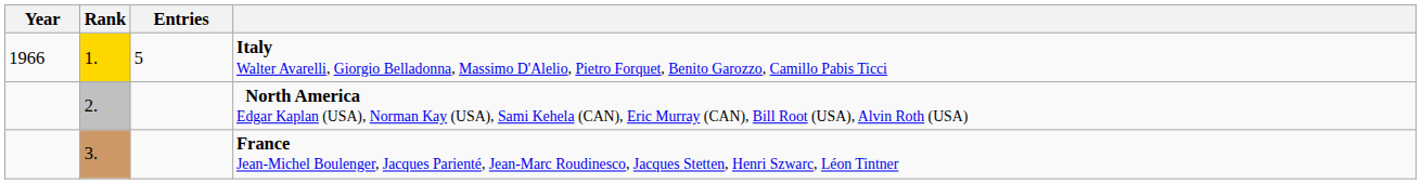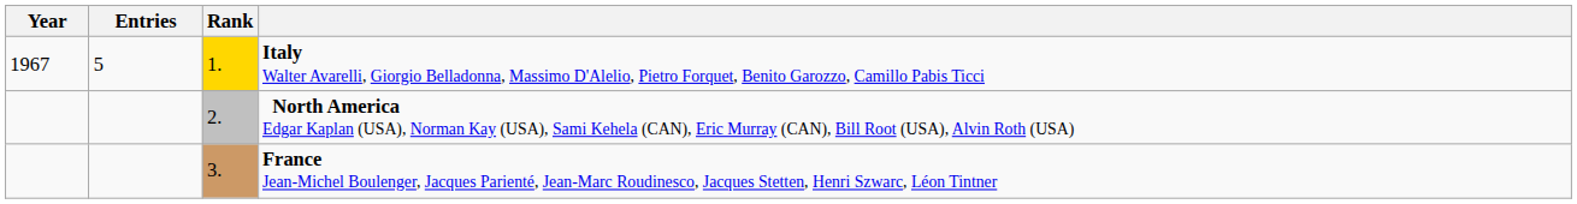columns swapped: Entries <-> Rank
row 2 | Year: 1966 -> 1967
